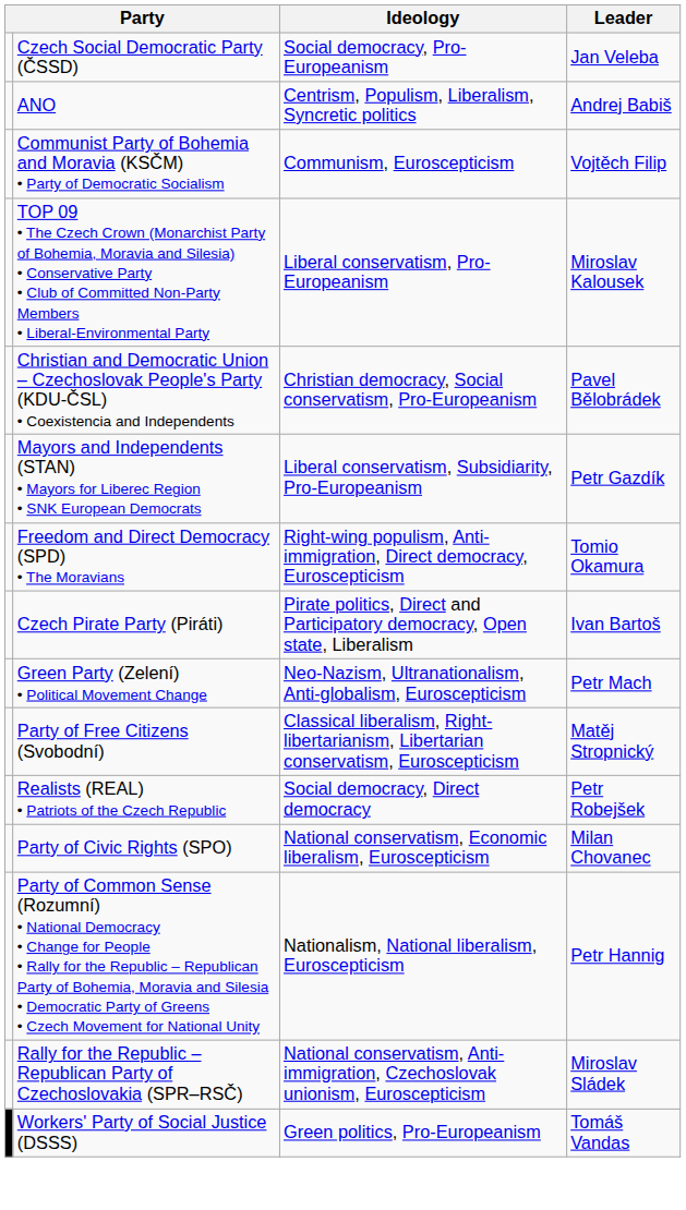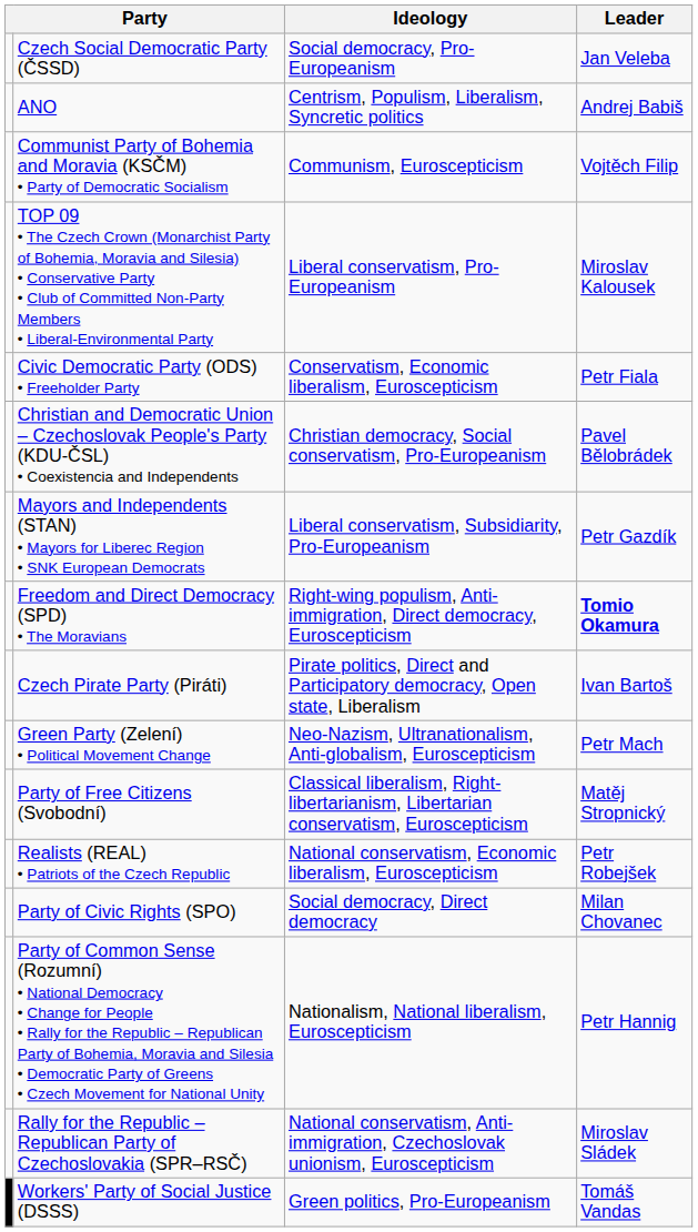+ row: Civic Democratic Party (ODS) • Freeholder Party | Conservatism, Economic liberalism, Euroscepticism | Petr Fiala
Freedom and Direct Democracy (SPD) • The Moravians | Leader: normal -> bold
Realists (REAL) • Patriots of the Czech Republic | Ideology: Social democracy, Direct democracy -> National conservatism, Economic liberalism, Euroscepticism
Party of Civic Rights (SPO) | Ideology: National conservatism, Economic liberalism, Euroscepticism -> Social democracy, Direct democracy
